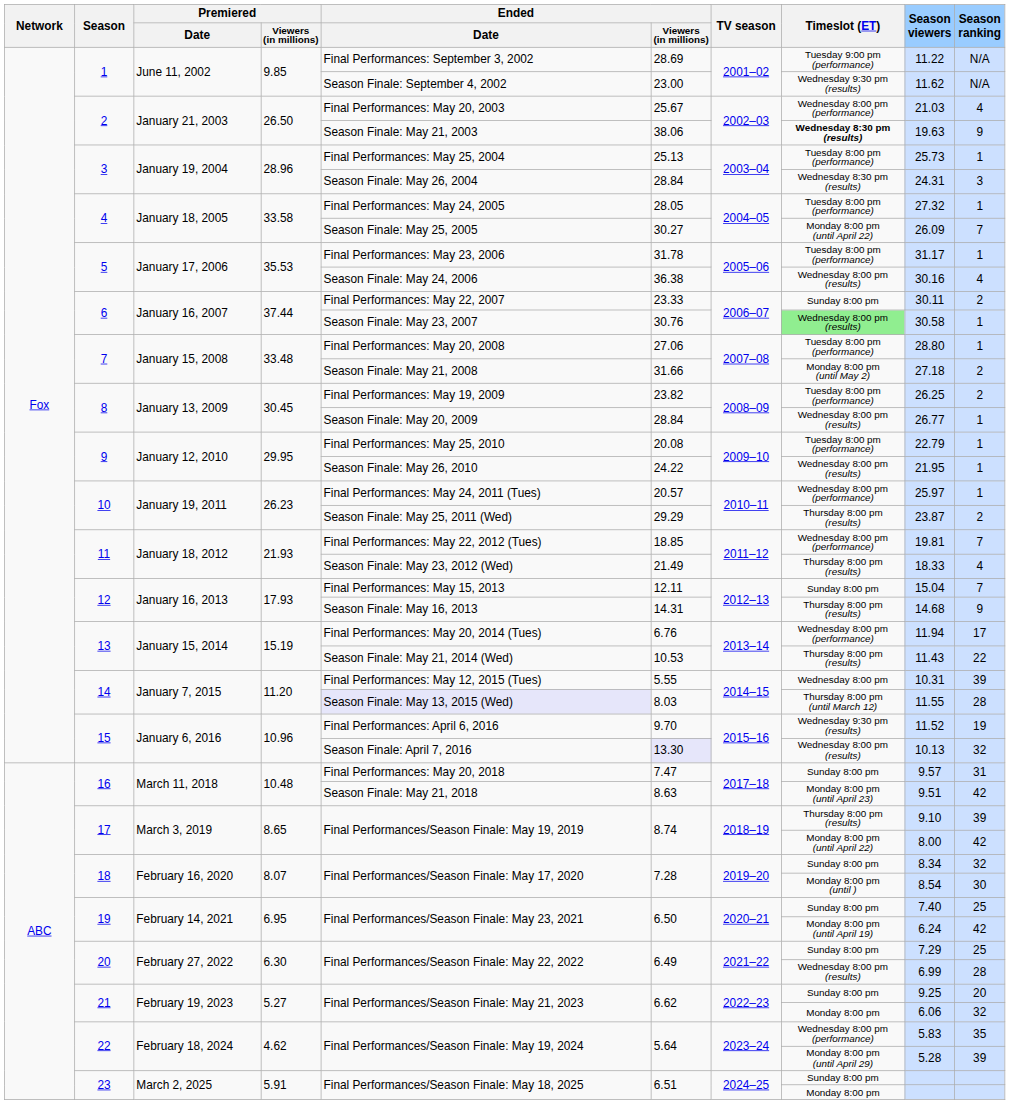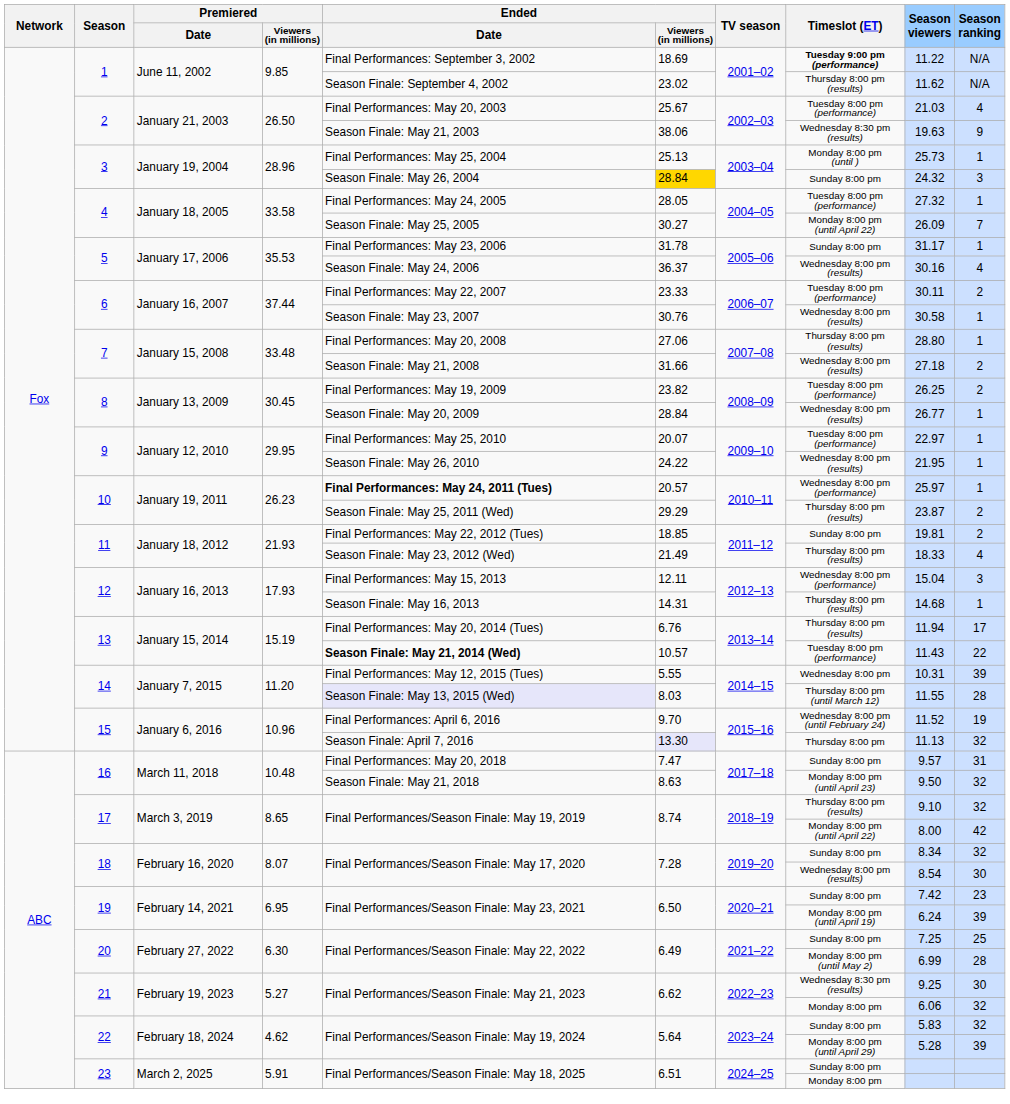row 3 | Ended / Viewers (in millions): 28.69 -> 18.69
row 3 | Timeslot (ET): normal -> bold
row 4 | Ended / Viewers (in millions): 23.00 -> 23.02
row 4 | Timeslot (ET): Wednesday 9:30 pm (results) -> Thursday 8:00 pm (results)
row 5 | Timeslot (ET): Wednesday 8:00 pm (performance) -> Tuesday 8:00 pm (performance)
row 6 | Timeslot (ET): bold -> normal
row 7 | Timeslot (ET): Tuesday 8:00 pm (performance) -> Monday 8:00 pm (until )
row 8 | Ended / Viewers (in millions): no background -> gold background
row 8 | Timeslot (ET): Wednesday 8:30 pm (results) -> Sunday 8:00 pm
row 8 | Season viewers: 24.31 -> 24.32
row 11 | Timeslot (ET): Tuesday 8:00 pm (performance) -> Sunday 8:00 pm
row 12 | Ended / Viewers (in millions): 36.38 -> 36.37
row 13 | Timeslot (ET): Sunday 8:00 pm -> Tuesday 8:00 pm (performance)
row 14 | Timeslot (ET): lightgreen background -> no background
row 15 | Timeslot (ET): Tuesday 8:00 pm (performance) -> Thursday 8:00 pm (results)
row 16 | Timeslot (ET): Monday 8:00 pm (until May 2) -> Wednesday 8:00 pm (results)
row 19 | Ended / Viewers (in millions): 20.08 -> 20.07
row 19 | Season viewers: 22.79 -> 22.97
row 21 | Ended / Date: normal -> bold
row 23 | Timeslot (ET): Wednesday 8:00 pm (performance) -> Sunday 8:00 pm
row 23 | Season ranking: 7 -> 2
row 25 | Timeslot (ET): Sunday 8:00 pm -> Wednesday 8:00 pm (performance)
row 25 | Season ranking: 7 -> 3
row 26 | Season ranking: 9 -> 1
row 27 | Timeslot (ET): Wednesday 8:00 pm (performance) -> Thursday 8:00 pm (results)
row 28 | Ended / Date: normal -> bold
row 28 | Ended / Viewers (in millions): 10.53 -> 10.57
row 28 | Timeslot (ET): Thursday 8:00 pm (results) -> Tuesday 8:00 pm (performance)
row 31 | Timeslot (ET): Wednesday 9:30 pm (results) -> Wednesday 8:00 pm (until February 24)
row 32 | Timeslot (ET): Wednesday 8:00 pm (results) -> Thursday 8:00 pm
row 32 | Season viewers: 10.13 -> 11.13
row 34 | Season viewers: 9.51 -> 9.50
row 34 | Season ranking: 42 -> 32
row 35 | Season ranking: 39 -> 32
row 38 | Timeslot (ET): Monday 8:00 pm (until ) -> Wednesday 8:00 pm (results)
row 39 | Season viewers: 7.40 -> 7.42
row 39 | Season ranking: 25 -> 23
row 40 | Season ranking: 42 -> 39
row 41 | Season viewers: 7.29 -> 7.25
row 42 | Timeslot (ET): Wednesday 8:00 pm (results) -> Monday 8:00 pm (until May 2)
row 43 | Timeslot (ET): Sunday 8:00 pm -> Wednesday 8:30 pm (results)
row 43 | Season ranking: 20 -> 30
row 45 | Timeslot (ET): Wednesday 8:00 pm (performance) -> Sunday 8:00 pm
row 45 | Season ranking: 35 -> 32
